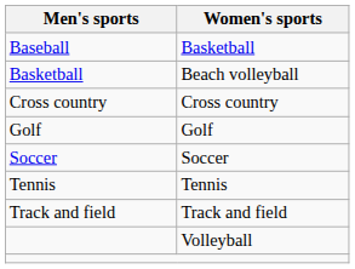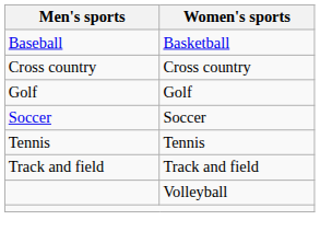- row: Basketball | Beach volleyball
